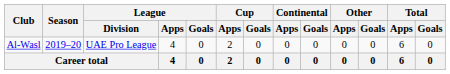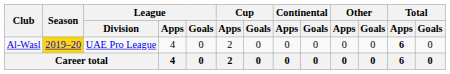Al-Wasl | Season: no background -> gold background
Al-Wasl | Total / Apps: normal -> bold
